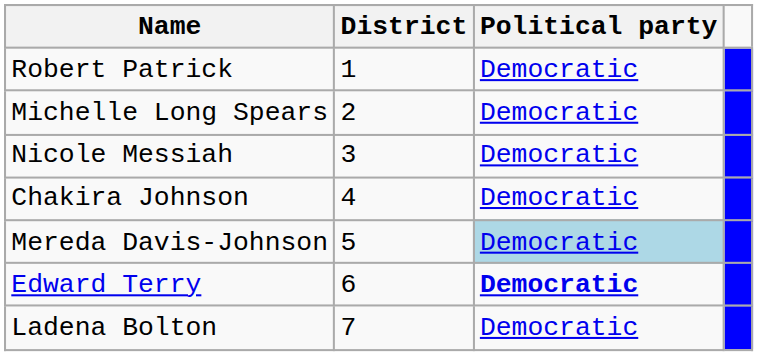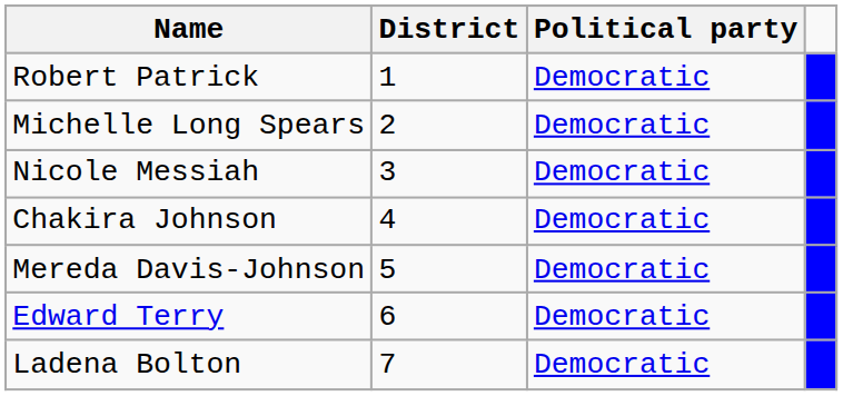Mereda Davis-Johnson | Political party: lightblue background -> no background
Edward Terry | Political party: bold -> normal
